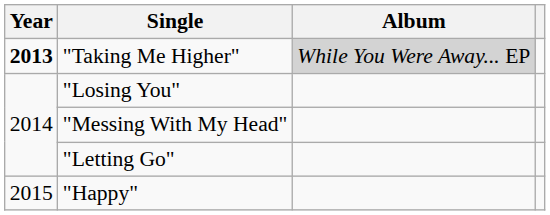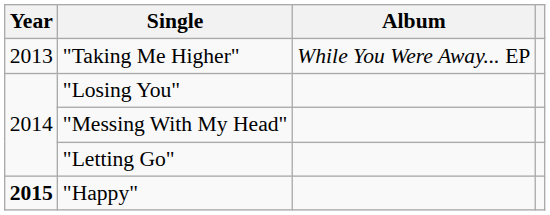"Taking Me Higher" | Year: bold -> normal
"Taking Me Higher" | Album: lightgrey background -> no background
"Happy" | Year: normal -> bold
